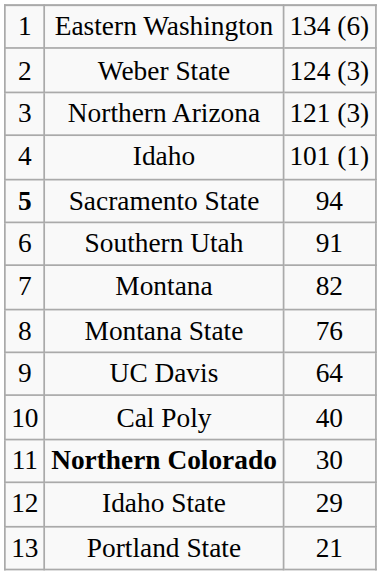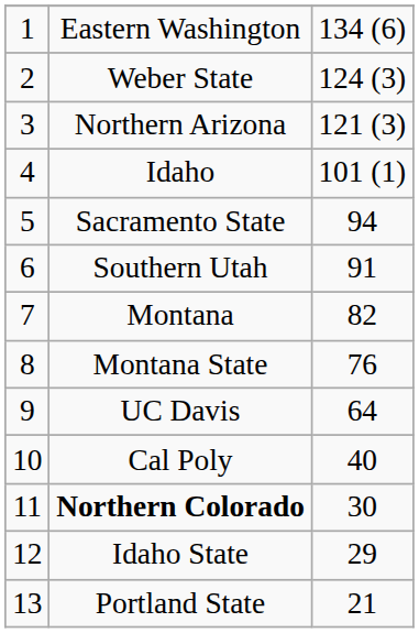Sacramento State | column 1: bold -> normal
